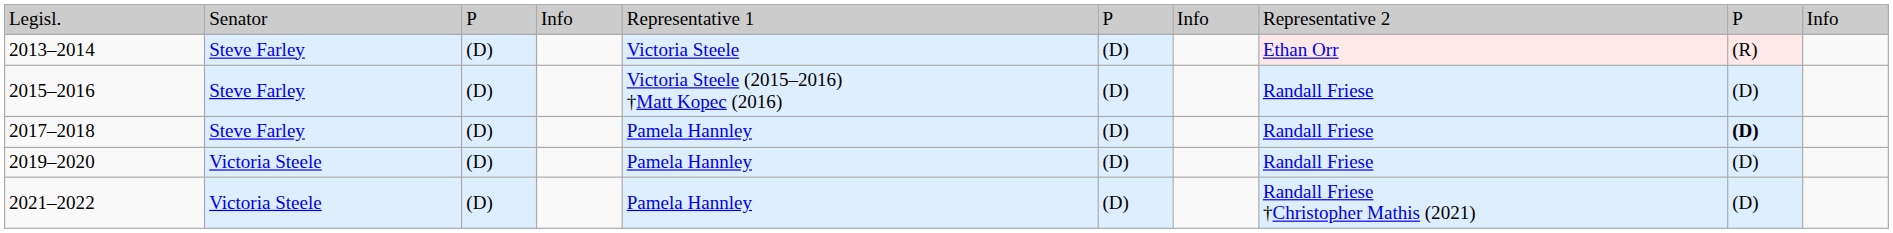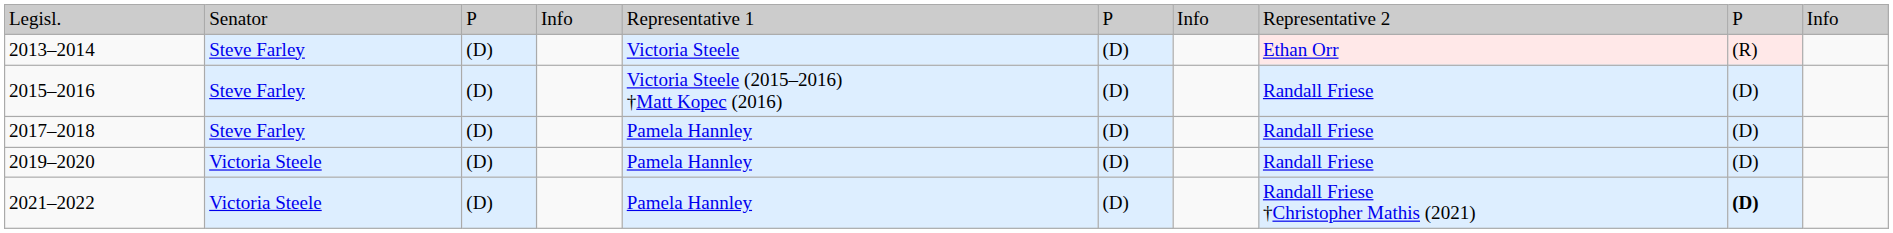2017–2018 | column 9: bold -> normal
2021–2022 | column 9: normal -> bold
